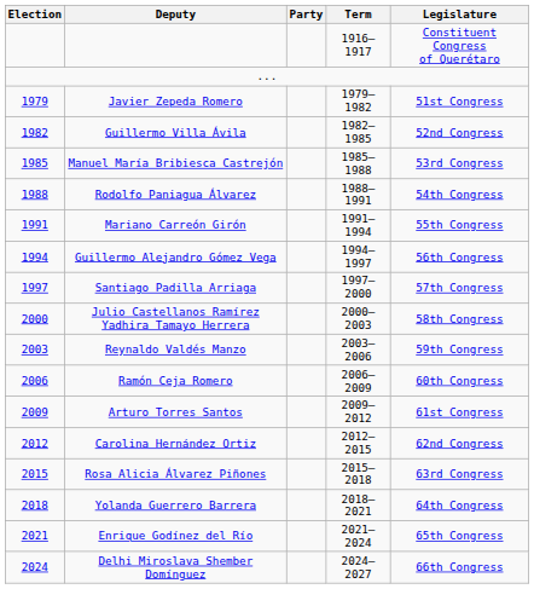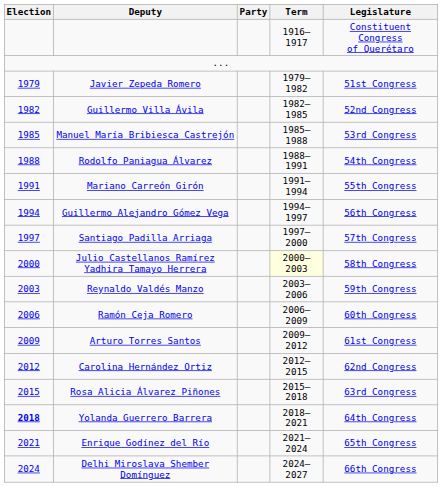Julio Castellanos Ramírez Yadhira Tamayo Herrera | Term: no background -> lightyellow background
Yolanda Guerrero Barrera | Election: normal -> bold
